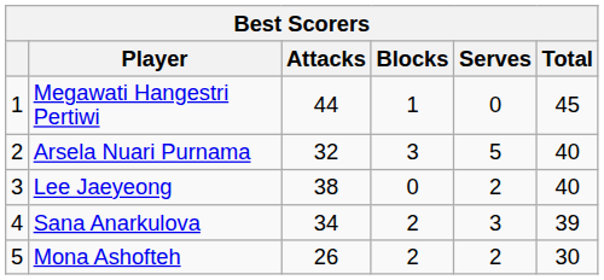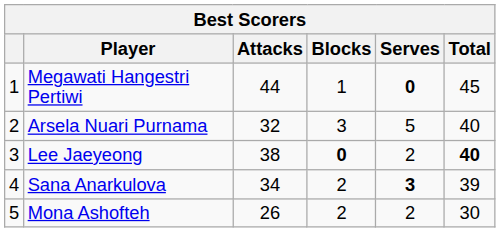Megawati Hangestri Pertiwi | Serves: normal -> bold
Lee Jaeyeong | Blocks: normal -> bold
Lee Jaeyeong | Total: normal -> bold
Sana Anarkulova | Serves: normal -> bold
